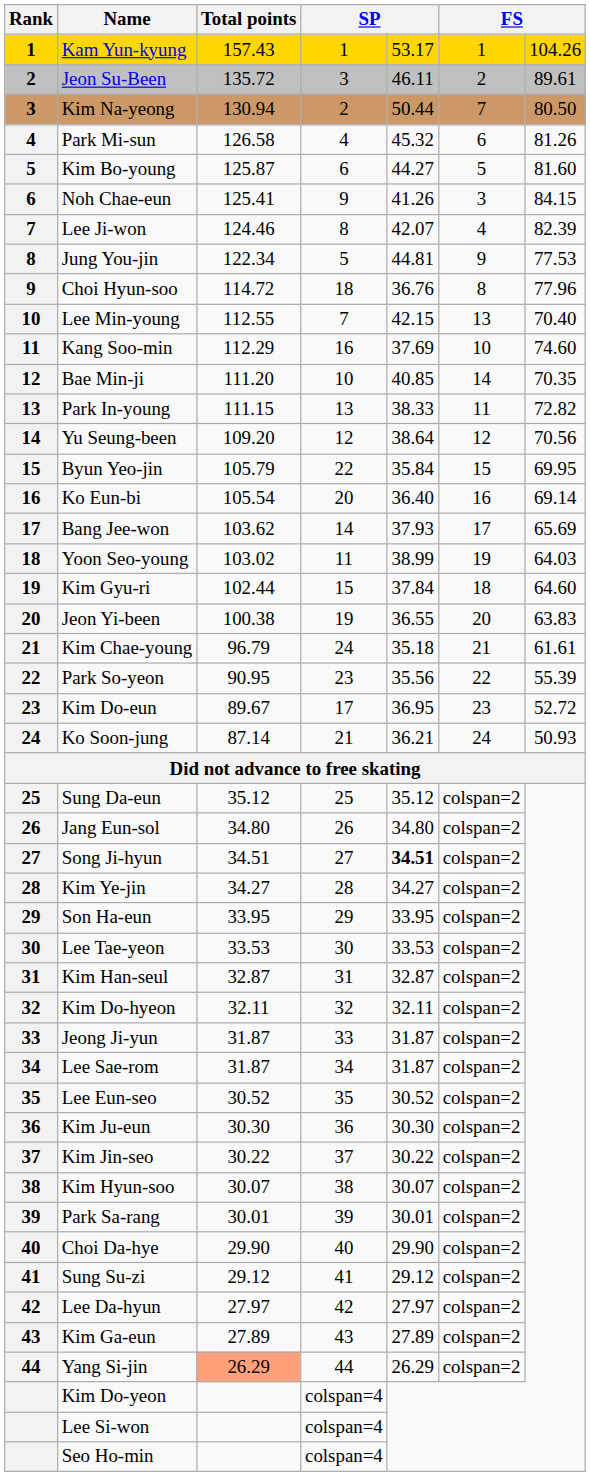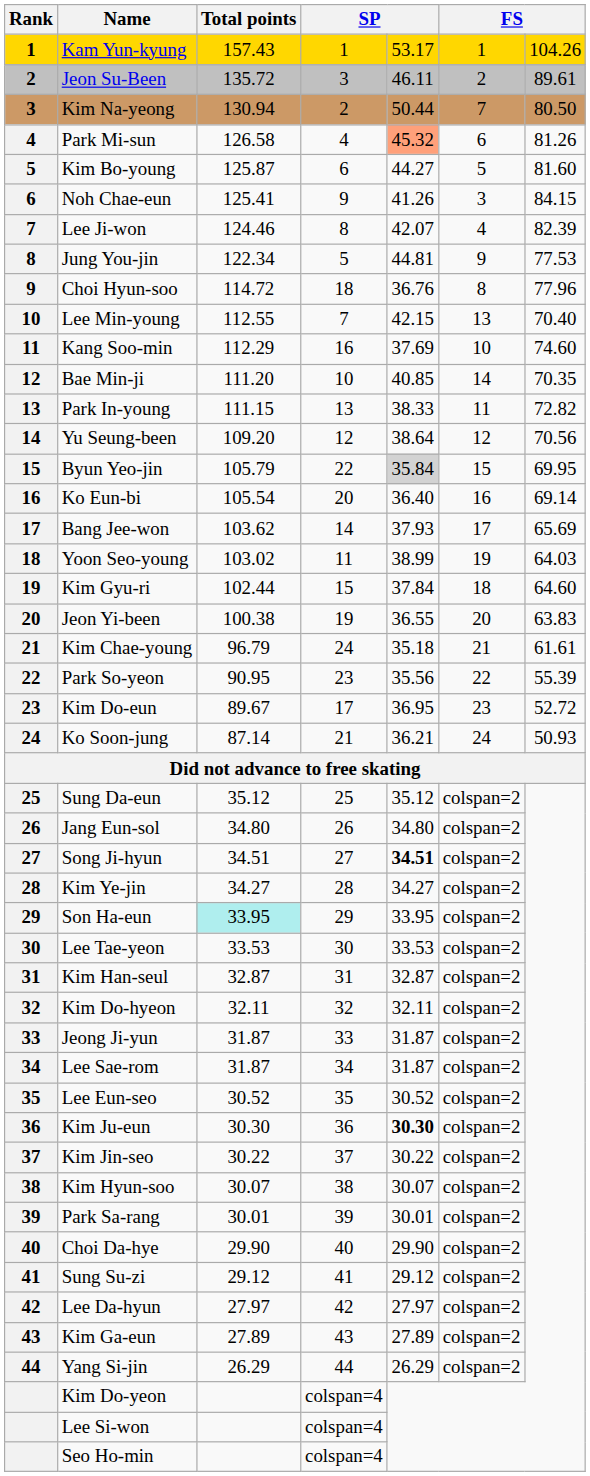Park Mi-sun | column 5: no background -> lightsalmon background
Byun Yeo-jin | column 5: no background -> lightgrey background
Son Ha-eun | Total points: no background -> paleturquoise background
Kim Ju-eun | column 5: normal -> bold
Yang Si-jin | Total points: lightsalmon background -> no background
